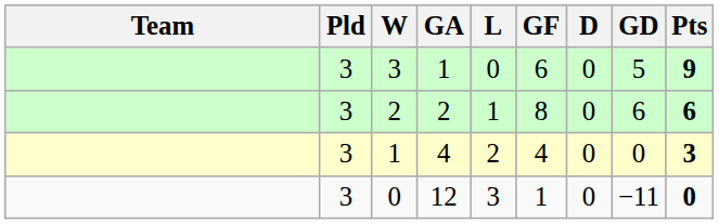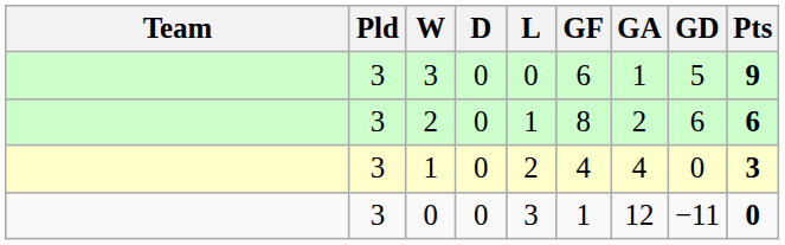columns swapped: D <-> GA
